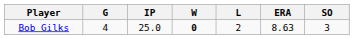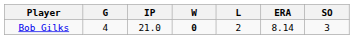Bob Gilks | IP: 25.0 -> 21.0
Bob Gilks | ERA: 8.63 -> 8.14
